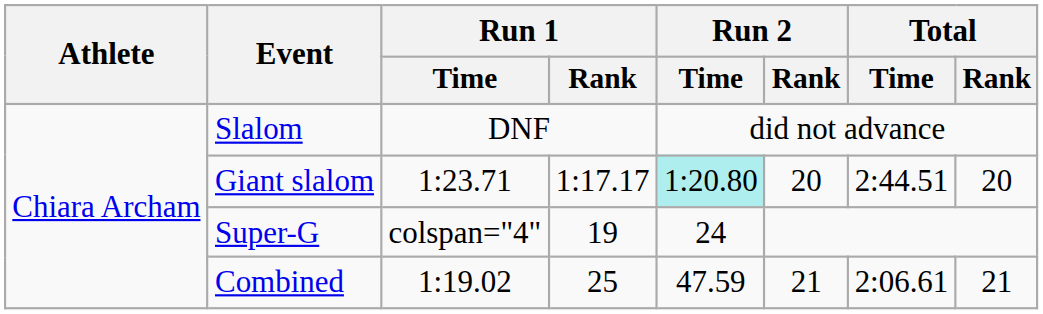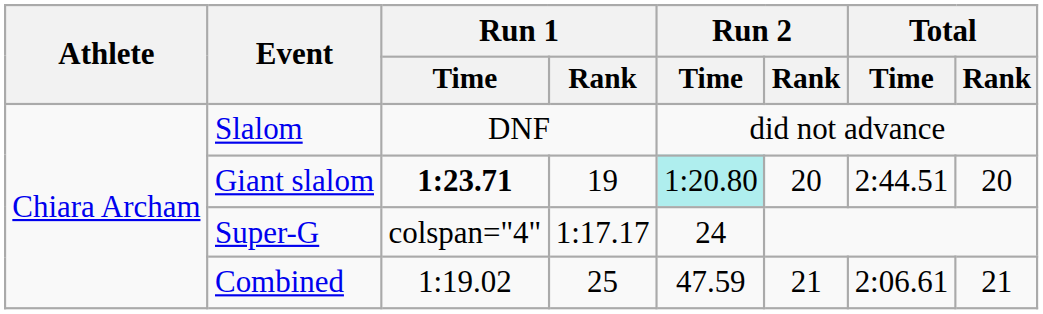Giant slalom | Run 1 / Time: normal -> bold
Giant slalom | Run 1 / Rank: 1:17.17 -> 19
Super-G | Run 1 / Rank: 19 -> 1:17.17
